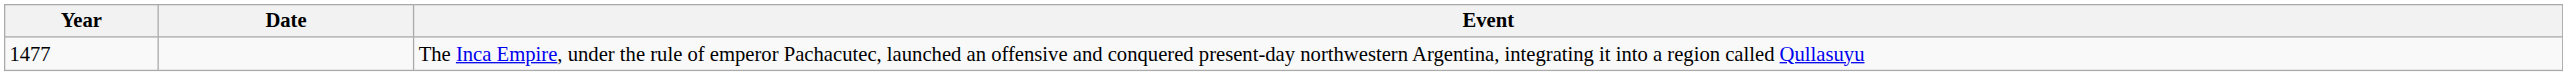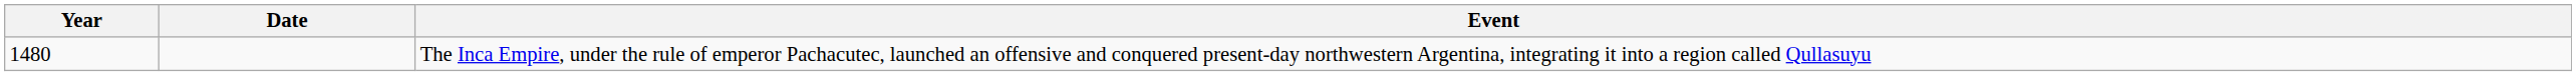row 2 | Year: 1477 -> 1480
